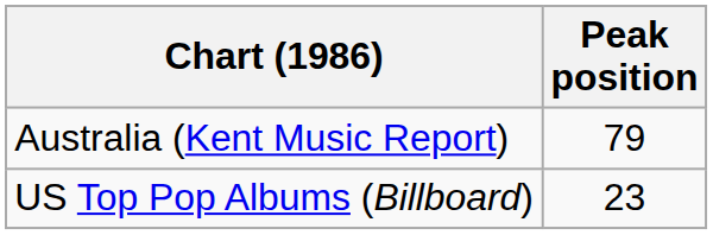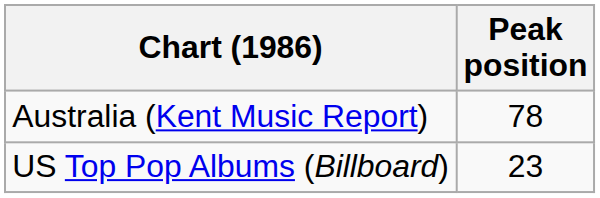Australia (Kent Music Report) | Peak position: 79 -> 78
